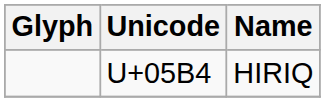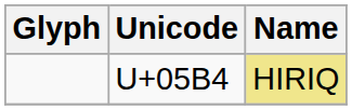U+05B4 | Name: no background -> khaki background
